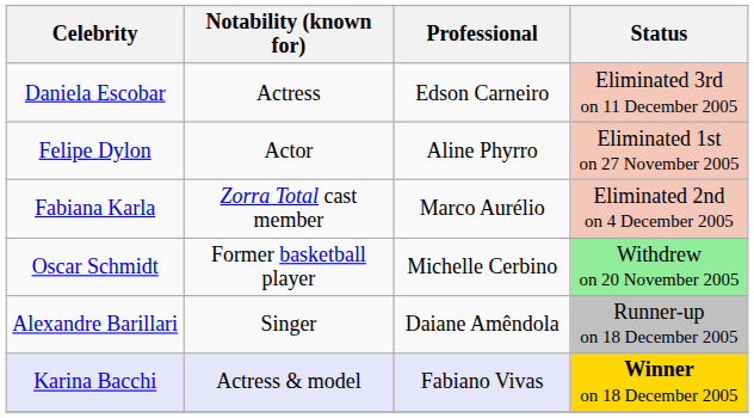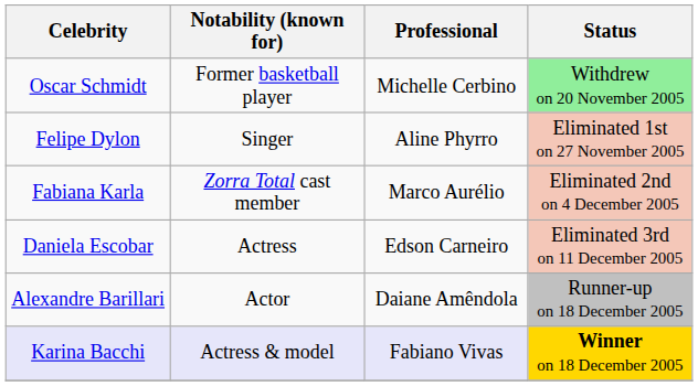rows swapped: Oscar Schmidt <-> Daniela Escobar
Felipe Dylon | Notability (known for): Actor -> Singer
Alexandre Barillari | Notability (known for): Singer -> Actor
